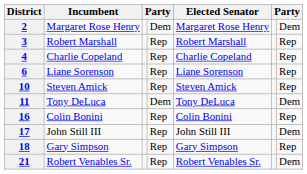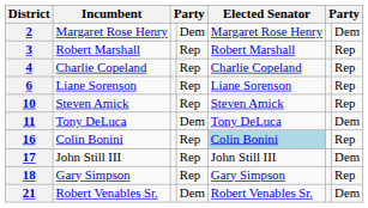16 | Elected Senator: no background -> lightblue background
21 | column 4: Rep -> Dem
